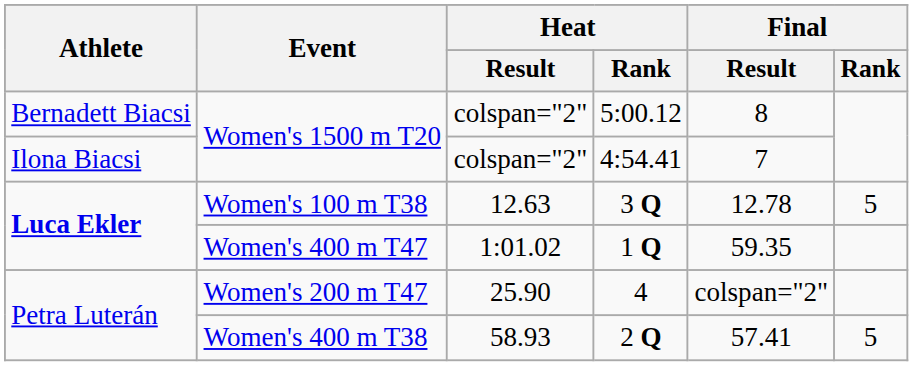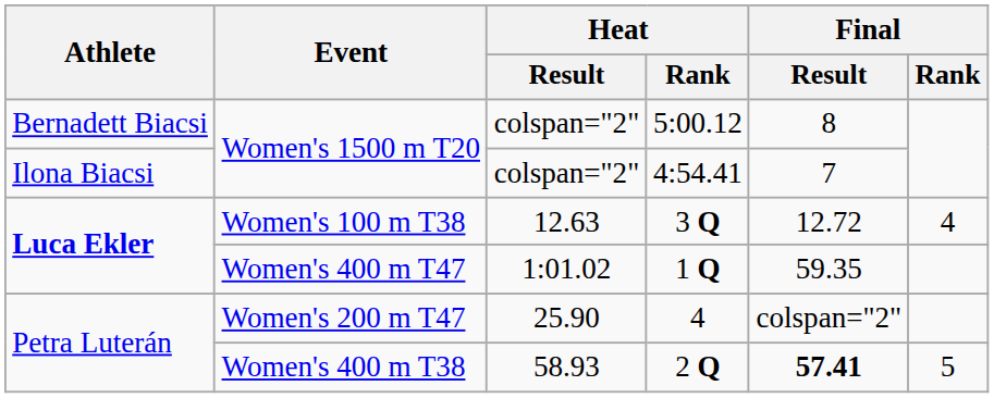3 Q | Final / Result: 12.78 -> 12.72
3 Q | Final / Rank: 5 -> 4
2 Q | Final / Result: normal -> bold
